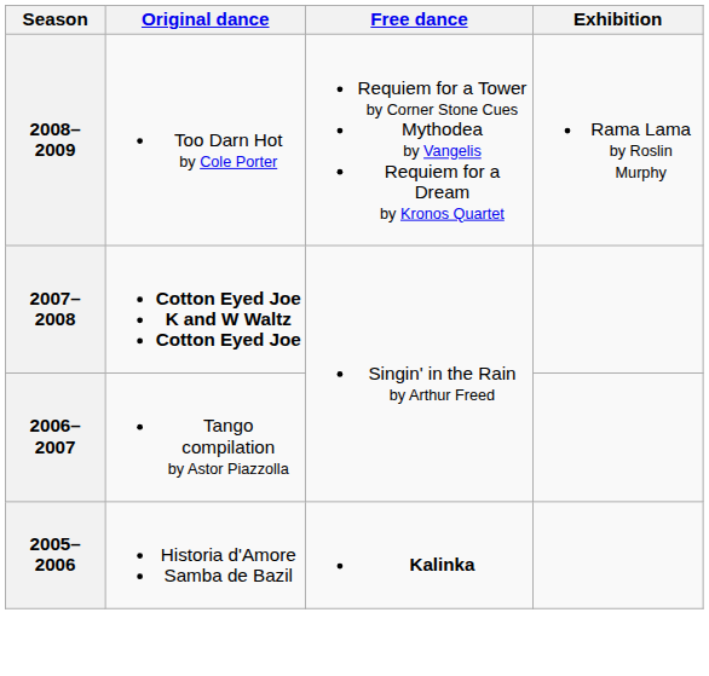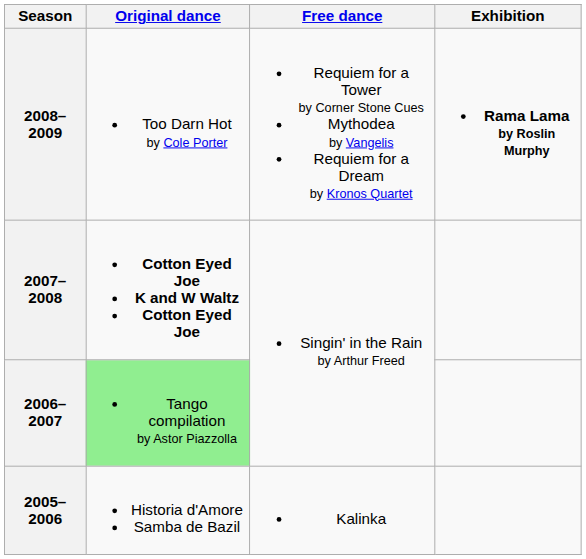2008–2009 | Exhibition: normal -> bold
2006–2007 | Original dance: no background -> lightgreen background
2005–2006 | Free dance: bold -> normal
